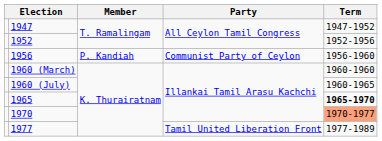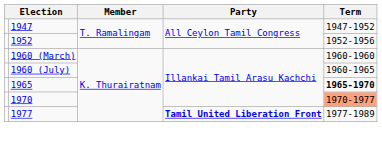- row: 1956 | P. Kandiah | Communist Party of Ceylon | 1956-1960
1977 | Party: normal -> bold
